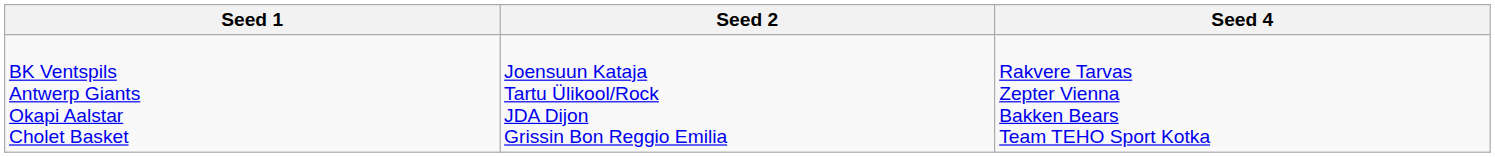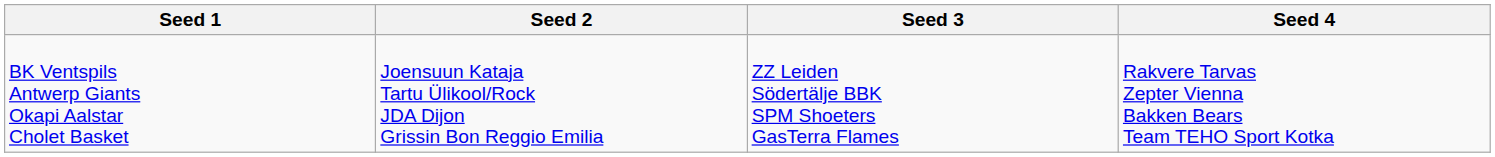+ column: Seed 3 | ZZ Leiden Södertälje BBK SPM Shoeters GasTerra Flames
